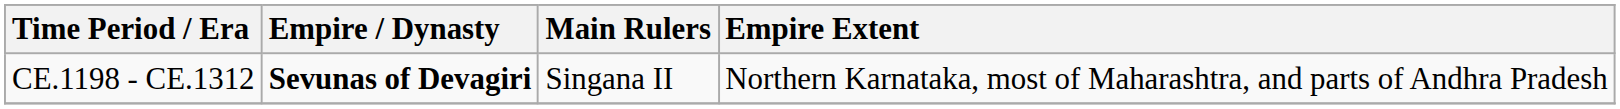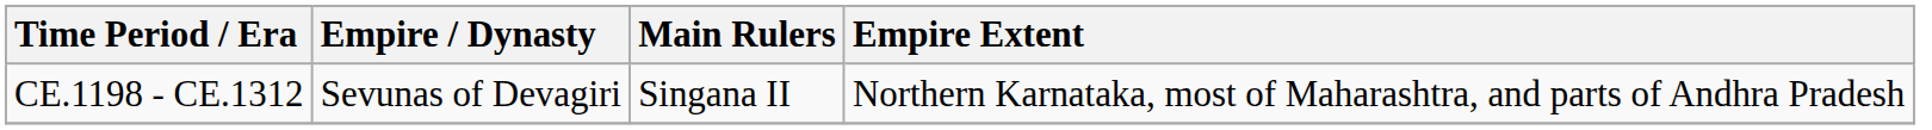CE.1198 - CE.1312 | Empire / Dynasty: bold -> normal
